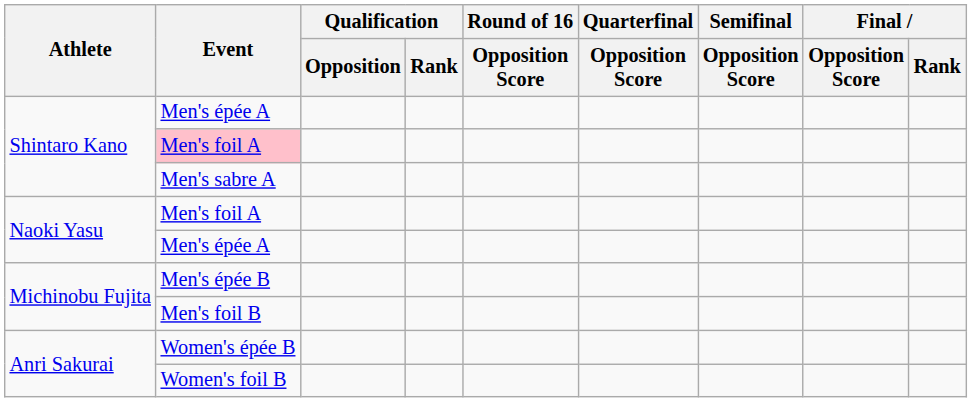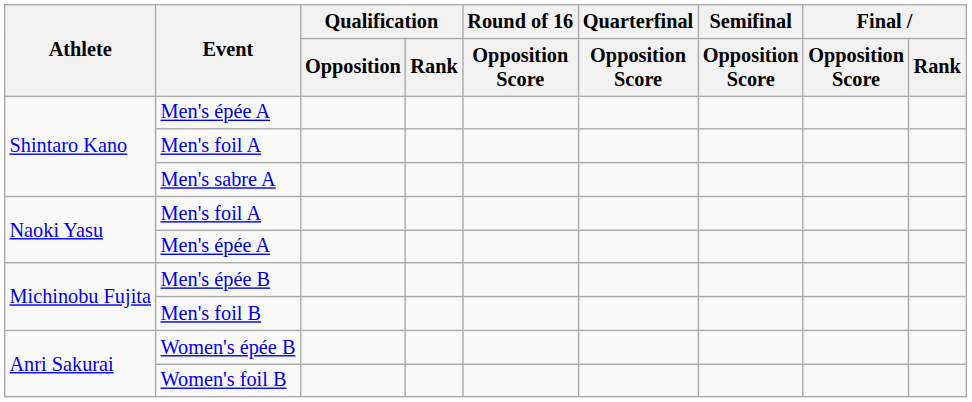Shintaro Kano / Men's foil A | Event: pink background -> no background
